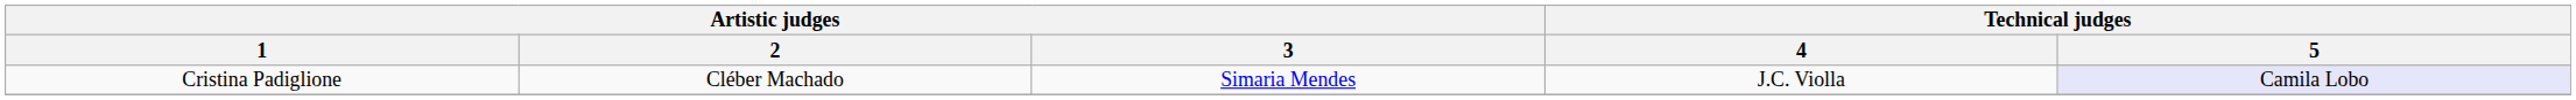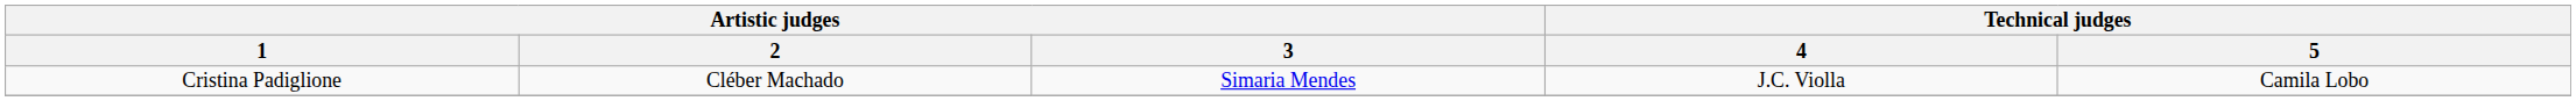Cristina Padiglione | Technical judges / 5: lavender background -> no background
